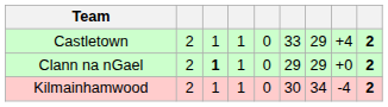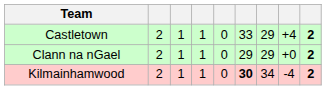Clann na nGael | column 3: bold -> normal
Kilmainhamwood | column 6: normal -> bold
